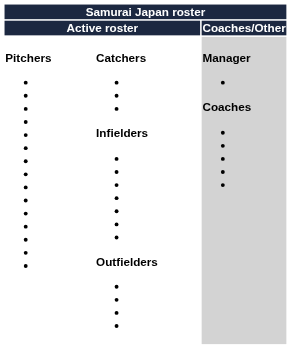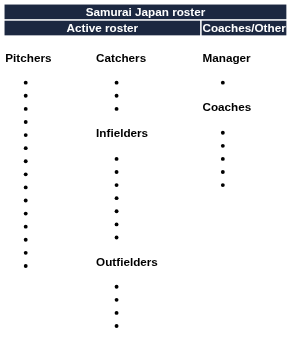Pitchers | Coaches/Other: lightgrey background -> no background
